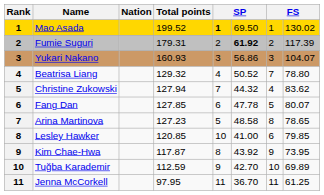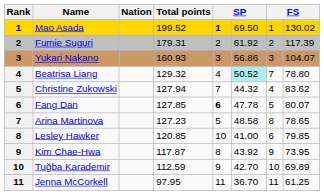Fumie Suguri | column 6: bold -> normal
Beatrisa Liang | column 6: no background -> paleturquoise background
Fang Dan | column 5: normal -> bold
